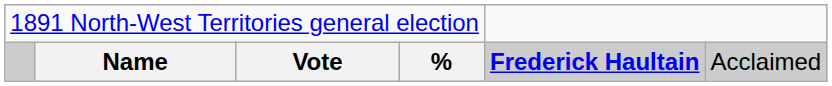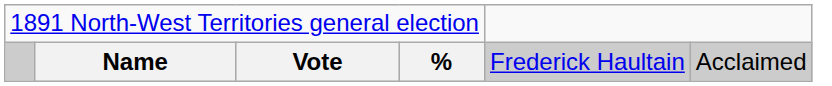Name | column 5: bold -> normal
